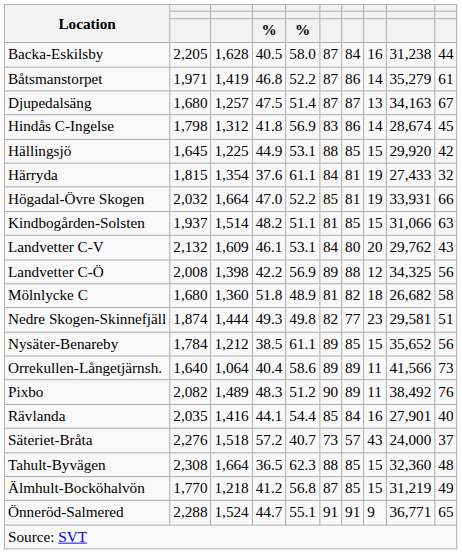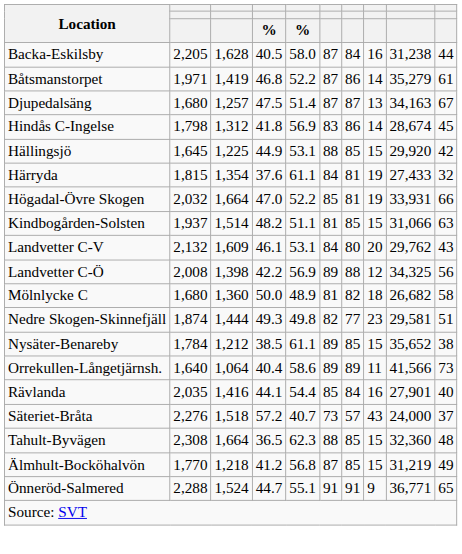Mölnlycke C | column 4: 51.8 -> 50.0
Nysäter-Benareby | column 10: 56 -> 38
- row: Pixbo | 2,082 | 1,489 | 48.3 | 51.2 | 90 | 89 | 11 | 38,492 | 76
